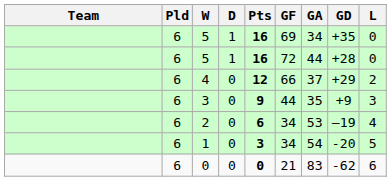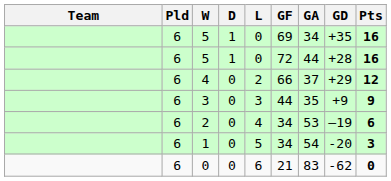columns swapped: L <-> Pts
